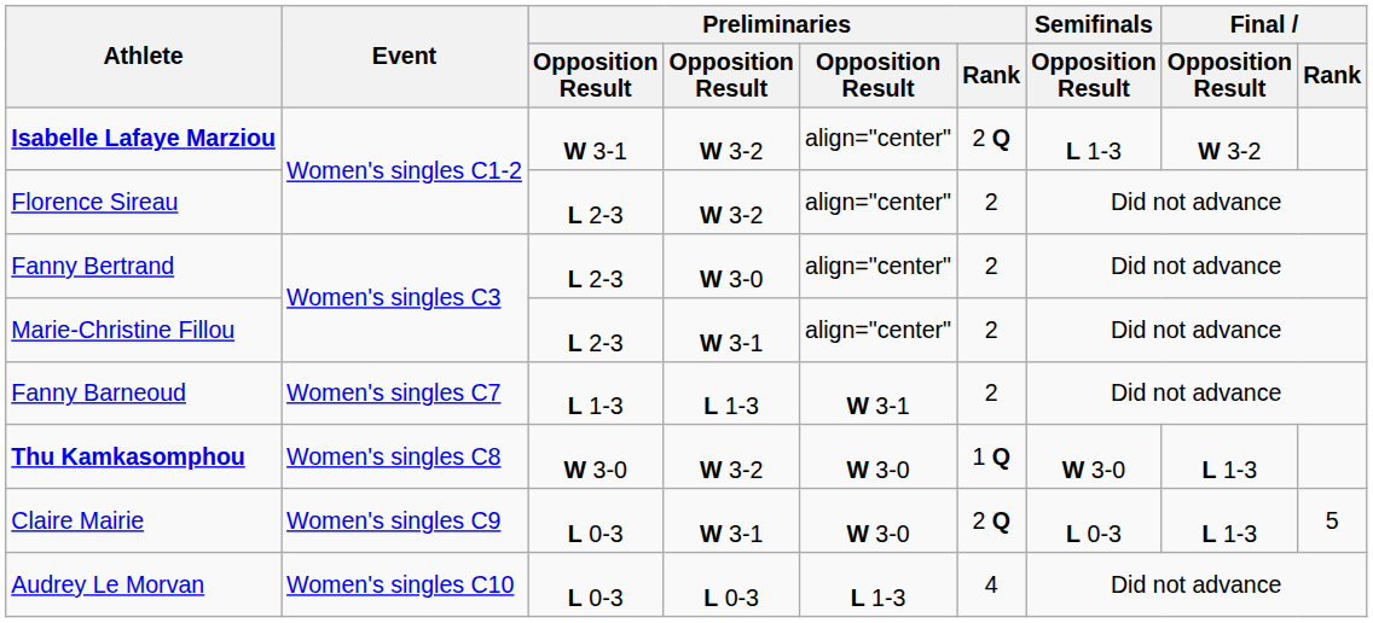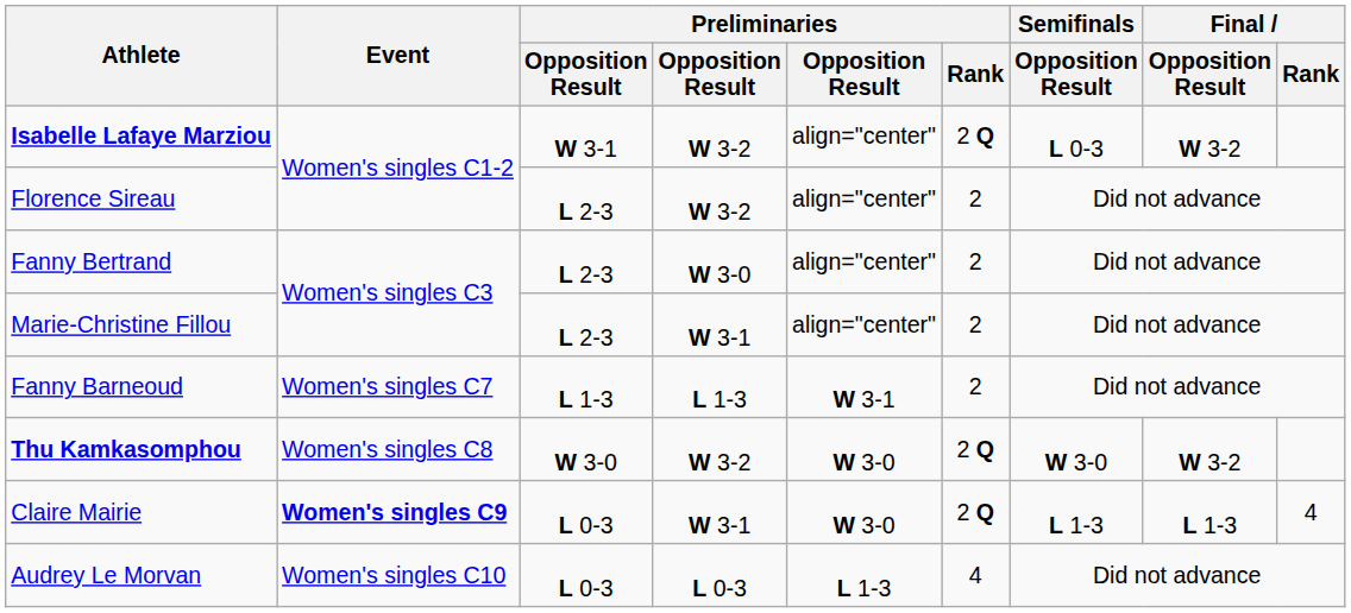Isabelle Lafaye Marziou | Semifinals / Opposition Result: L 1-3 -> L 0-3
Thu Kamkasomphou | Preliminaries / Rank: 1 Q -> 2 Q
Thu Kamkasomphou | Final / Opposition Result: L 1-3 -> W 3-2
Claire Mairie | Event: normal -> bold
Claire Mairie | Semifinals / Opposition Result: L 0-3 -> L 1-3
Claire Mairie | Final / Rank: 5 -> 4
